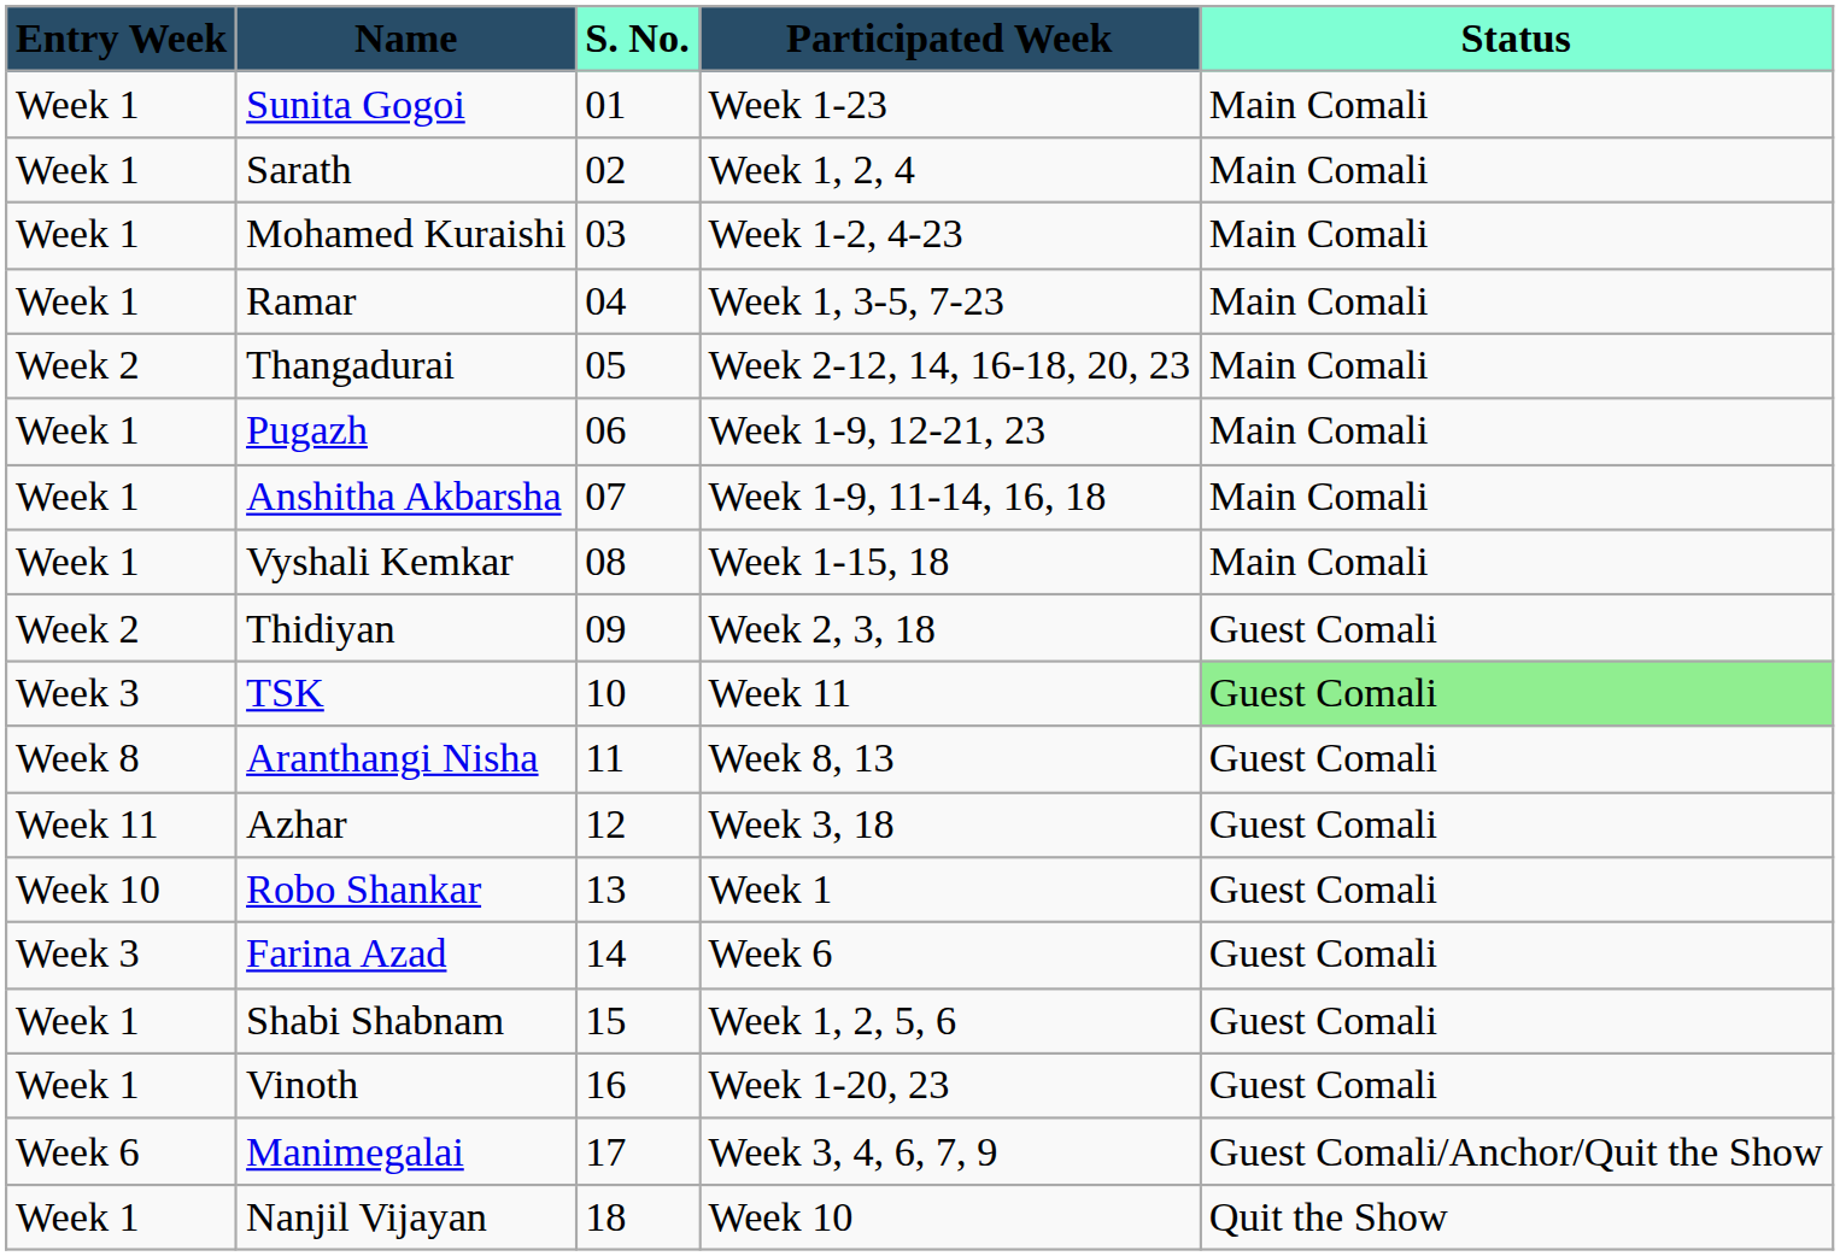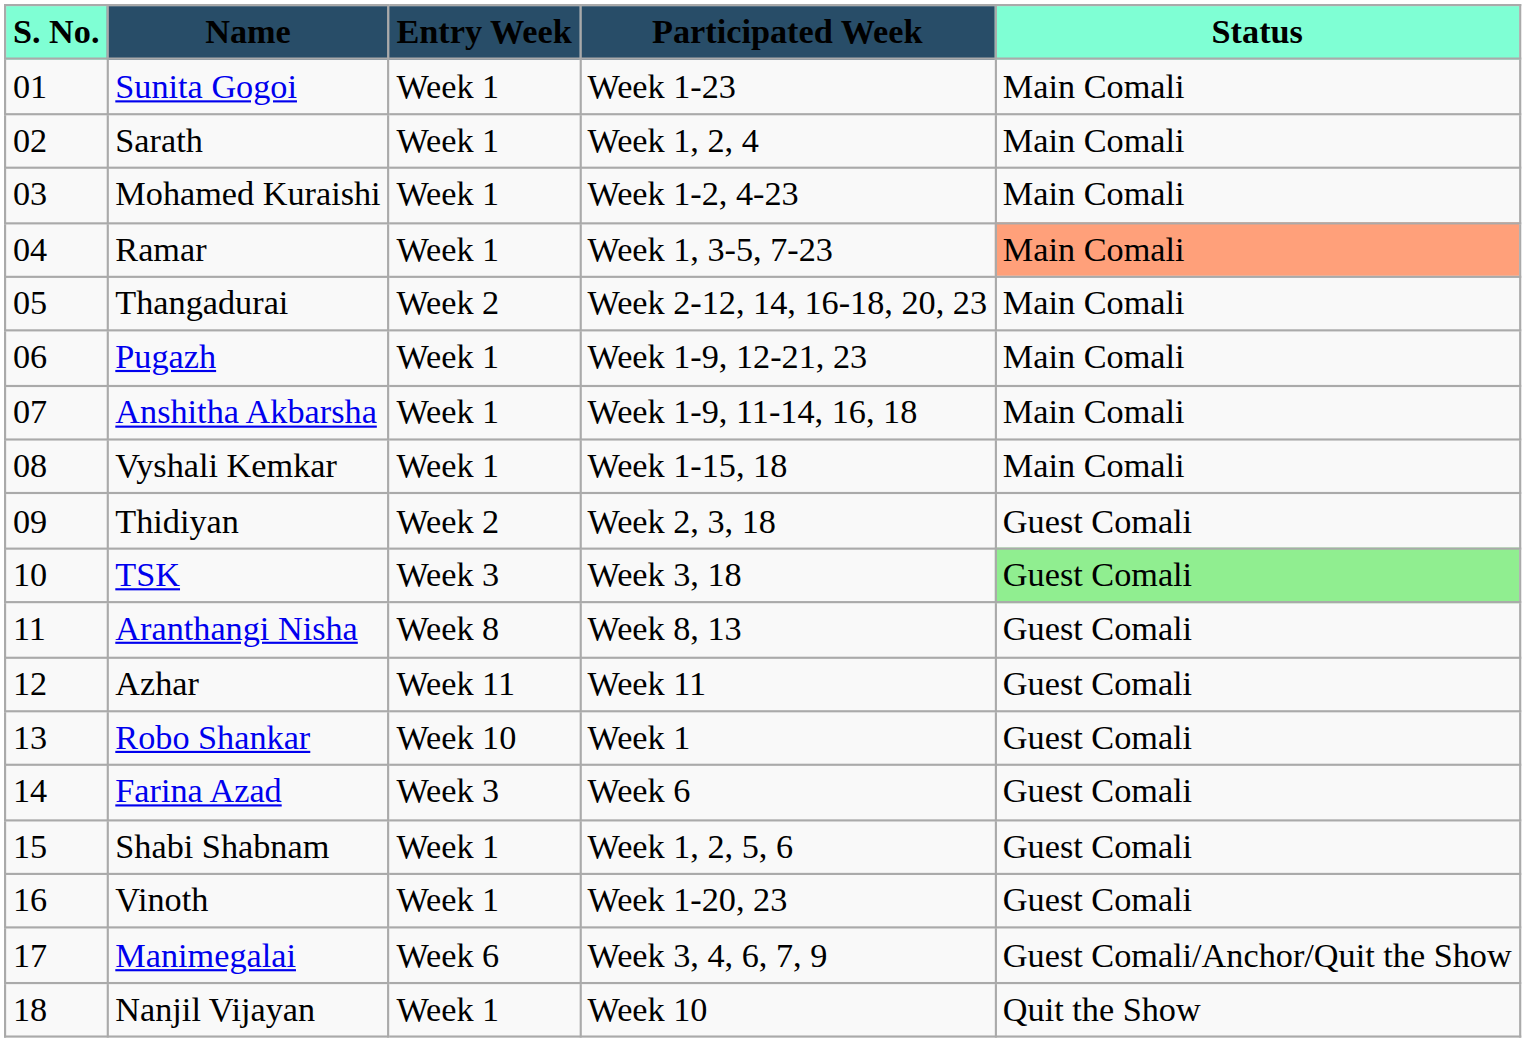columns swapped: S. No. <-> Entry Week
Ramar | Status: no background -> lightsalmon background
TSK | Participated Week: Week 11 -> Week 3, 18
Azhar | Participated Week: Week 3, 18 -> Week 11
